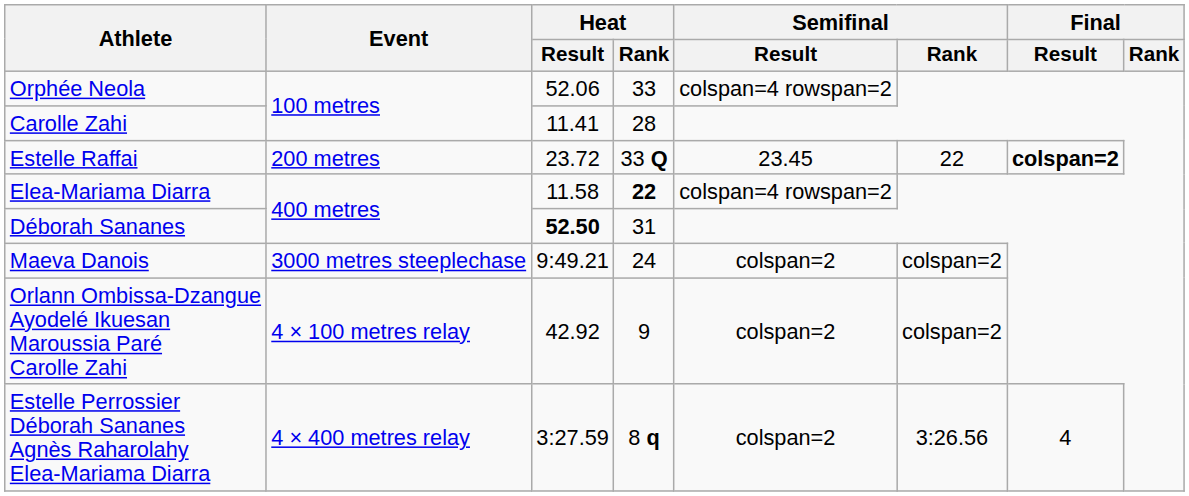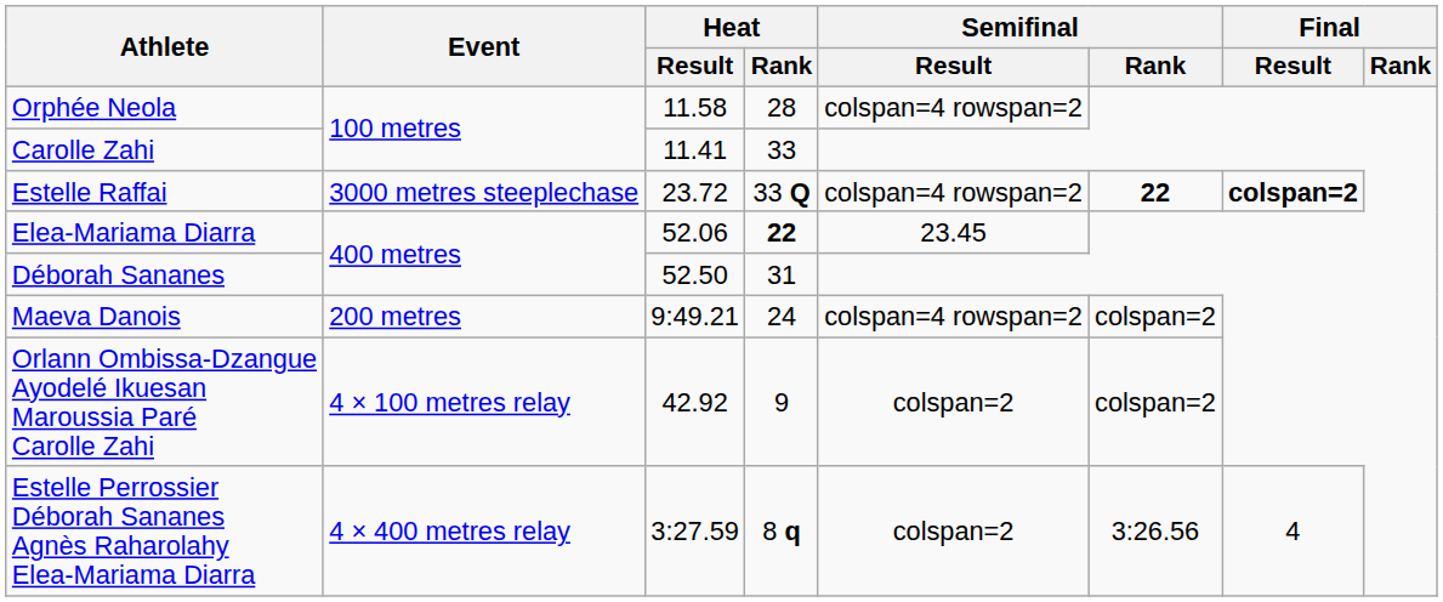Orphée Neola | Heat / Result: 52.06 -> 11.58
Orphée Neola | Heat / Rank: 33 -> 28
Carolle Zahi | Heat / Rank: 28 -> 33
Estelle Raffai | Event: 200 metres -> 3000 metres steeplechase
Estelle Raffai | Semifinal / Result: 23.45 -> colspan=4 rowspan=2
Estelle Raffai | Semifinal / Rank: normal -> bold
Elea-Mariama Diarra | Heat / Result: 11.58 -> 52.06
Elea-Mariama Diarra | Semifinal / Result: colspan=4 rowspan=2 -> 23.45
Déborah Sananes | Heat / Result: bold -> normal
Maeva Danois | Event: 3000 metres steeplechase -> 200 metres
Maeva Danois | Semifinal / Result: colspan=2 -> colspan=4 rowspan=2
